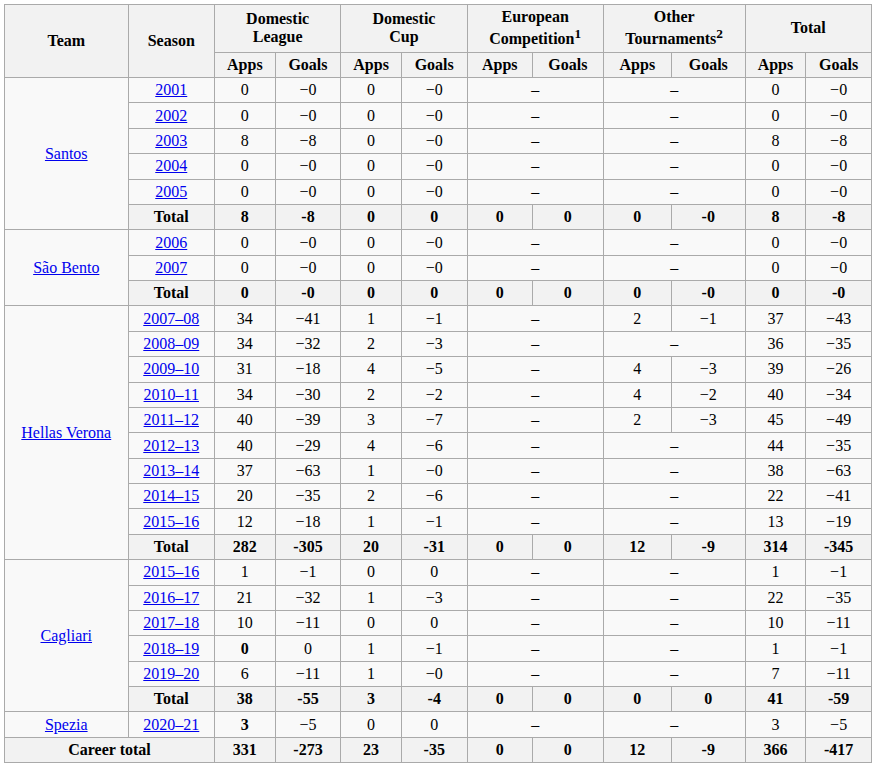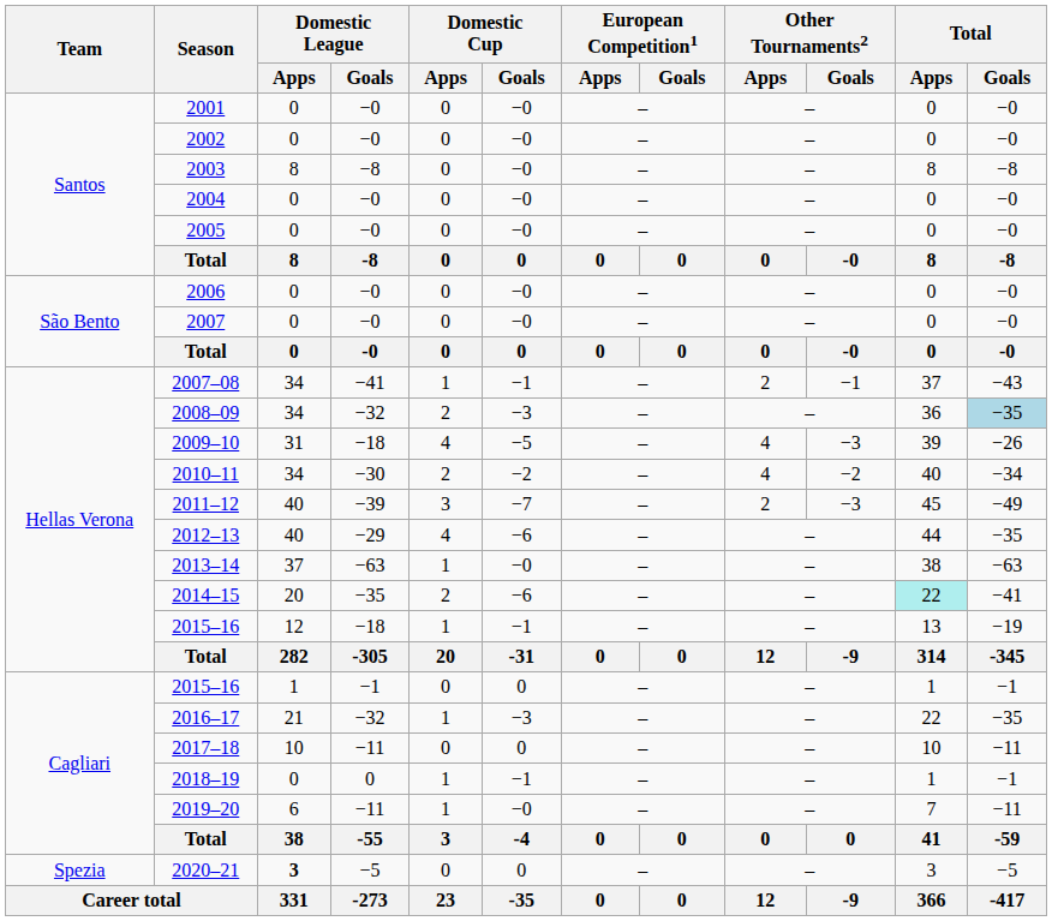2008–09 | Total / Goals: no background -> lightblue background
2014–15 | Total / Apps: no background -> paleturquoise background
2018–19 | Domestic League / Apps: bold -> normal
